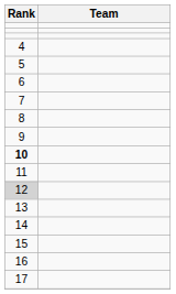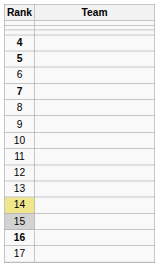row 5 | Rank: normal -> bold
row 6 | Rank: normal -> bold
row 8 | Rank: normal -> bold
row 11 | Rank: bold -> normal
row 13 | Rank: lightgrey background -> no background
row 15 | Rank: no background -> khaki background
row 16 | Rank: no background -> lightgrey background
row 17 | Rank: normal -> bold
